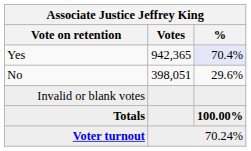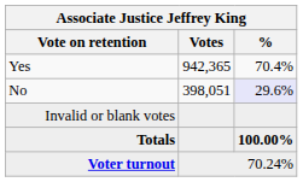Yes | %: lavender background -> no background
No | %: no background -> lavender background
